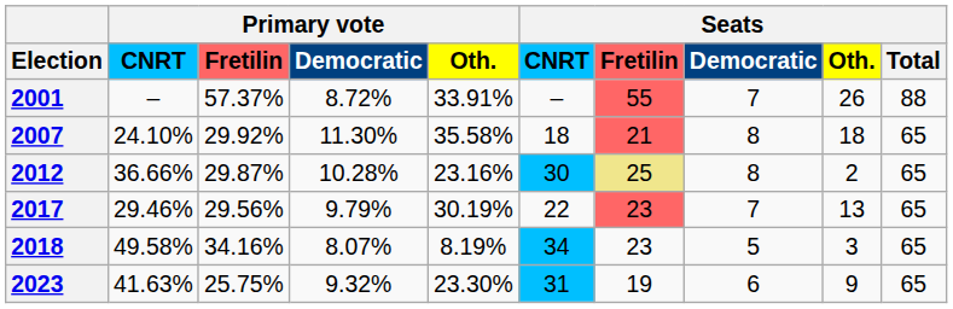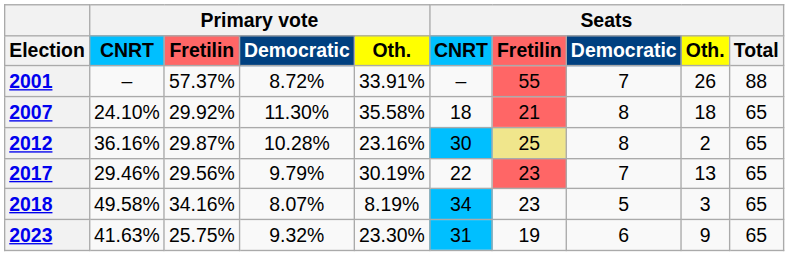2012 | Primary vote / CNRT: 36.66% -> 36.16%
